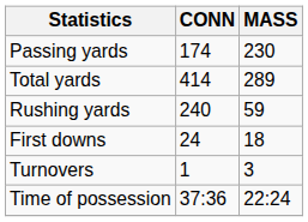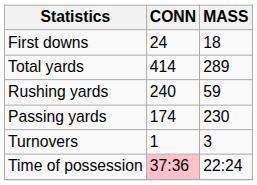rows swapped: First downs <-> Passing yards
Time of possession | CONN: no background -> pink background
